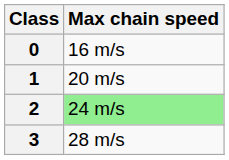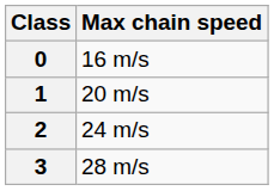2 | Max chain speed: lightgreen background -> no background
